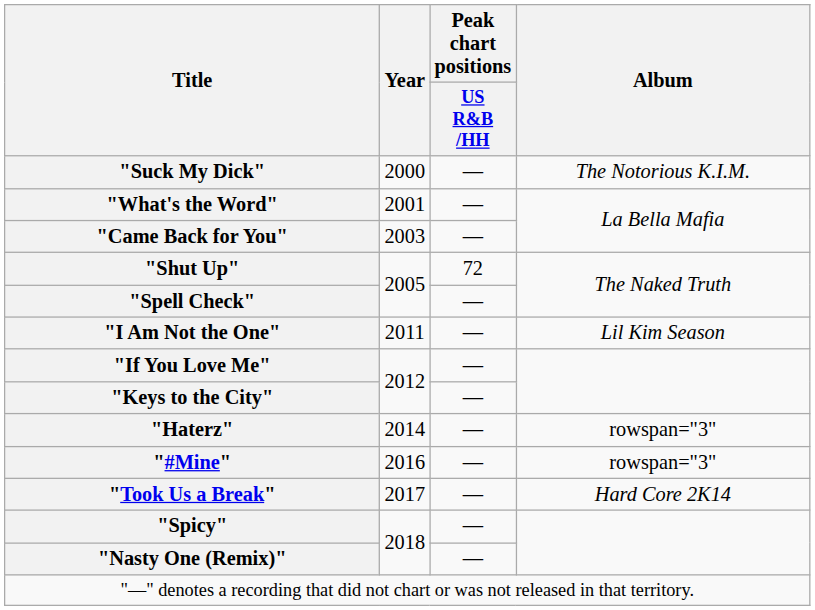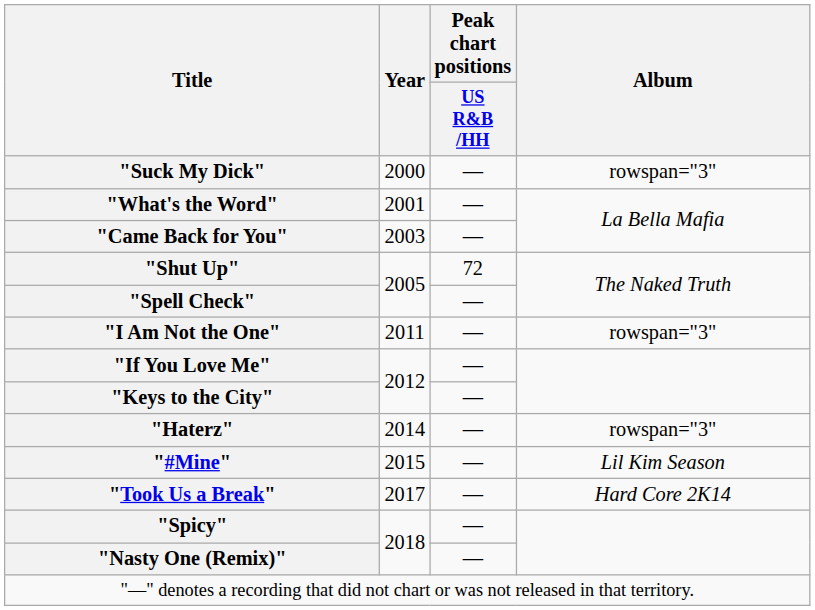"Suck My Dick" | Album: The Notorious K.I.M. -> rowspan="3"
"I Am Not the One" | Album: Lil Kim Season -> rowspan="3"
"#Mine" | Year: 2016 -> 2015
"#Mine" | Album: rowspan="3" -> Lil Kim Season
